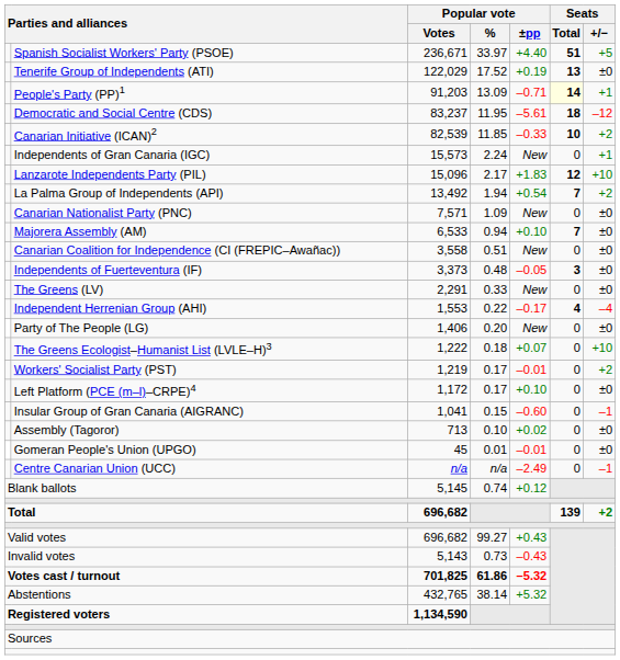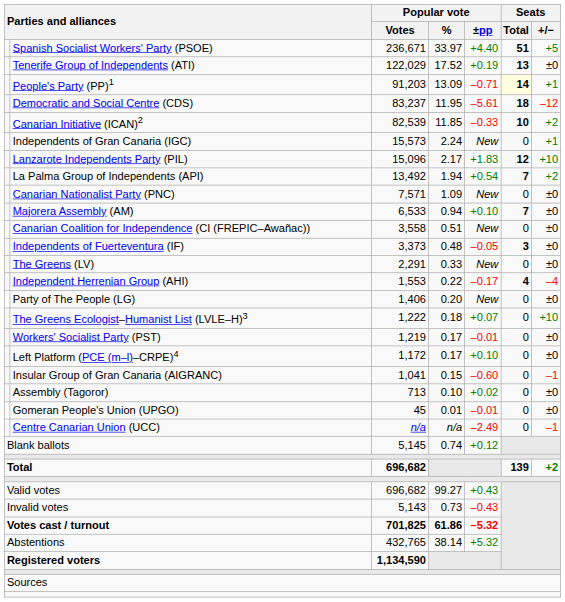Workers' Socialist Party (PST) | Seats / +/−: +2 -> ±0
